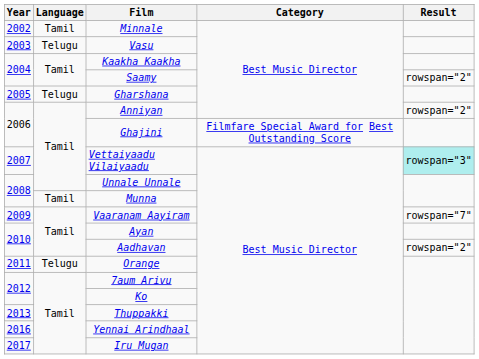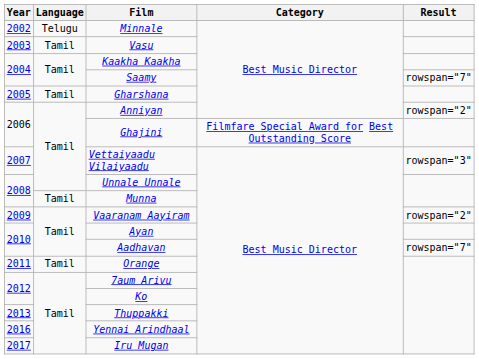Minnale | Language: Tamil -> Telugu
Vasu | Language: Telugu -> Tamil
Saamy | Result: rowspan="2" -> rowspan="7"
Gharshana | Language: Telugu -> Tamil
Vettaiyaadu Vilaiyaadu | Result: paleturquoise background -> no background
Vaaranam Aayiram | Result: rowspan="7" -> rowspan="2"
Aadhavan | Result: rowspan="2" -> rowspan="7"
Orange | Language: Telugu -> Tamil
